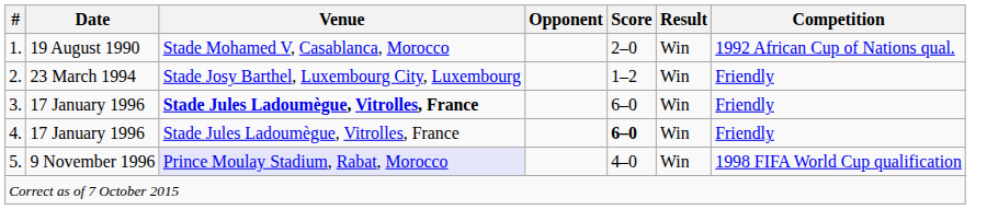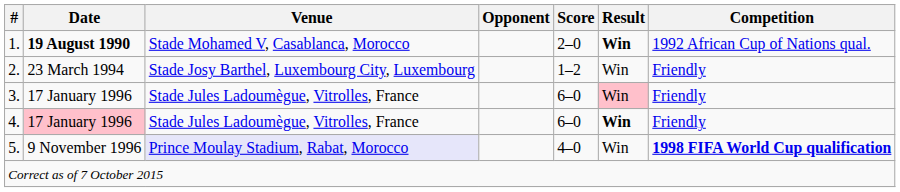1. | Date: normal -> bold
1. | Result: normal -> bold
3. | Venue: bold -> normal
3. | Result: no background -> pink background
4. | Date: no background -> pink background
4. | Score: bold -> normal
4. | Result: normal -> bold
5. | Competition: normal -> bold
